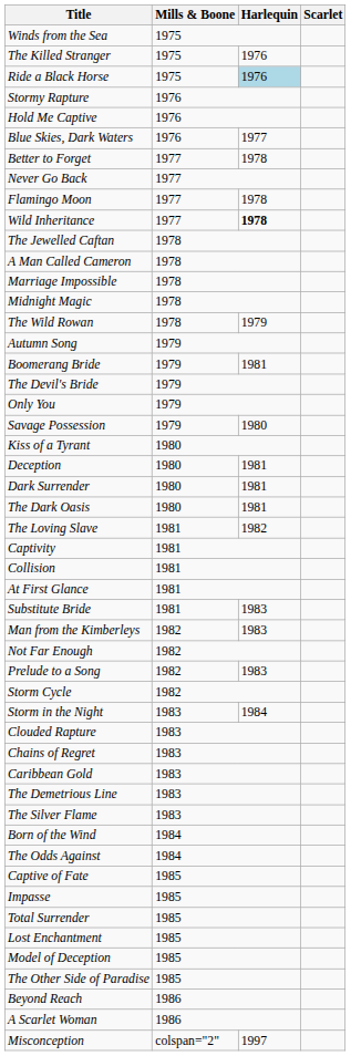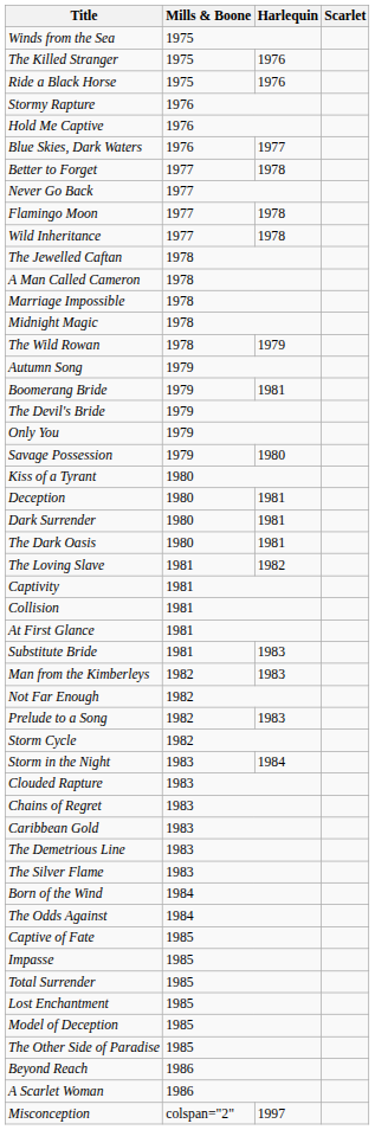Ride a Black Horse | Harlequin: lightblue background -> no background
Wild Inheritance | Harlequin: bold -> normal
